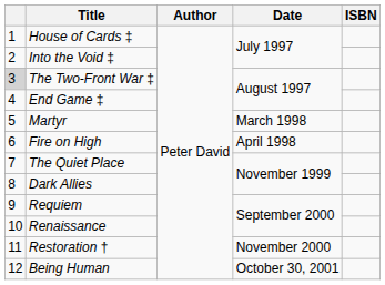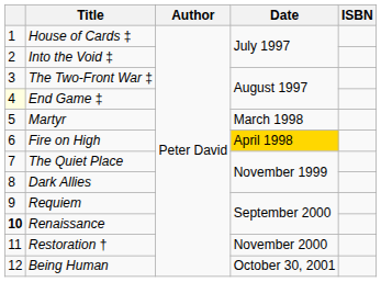The Two-Front War ‡ | column 1: lightgrey background -> no background
End Game ‡ | column 1: no background -> lightyellow background
Fire on High | Date: no background -> gold background
Renaissance | column 1: normal -> bold
